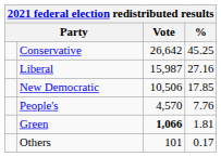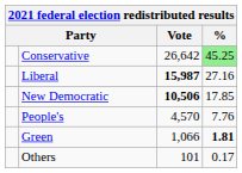Conservative | %: no background -> lightgreen background
Liberal | Vote: normal -> bold
New Democratic | Vote: normal -> bold
Green | Vote: bold -> normal
Green | %: normal -> bold
